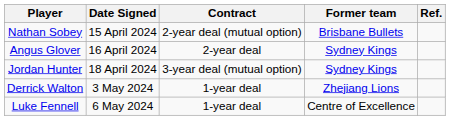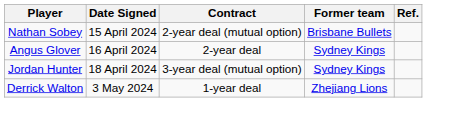- row: Luke Fennell | 6 May 2024 | 1-year deal | Centre of Excellence
